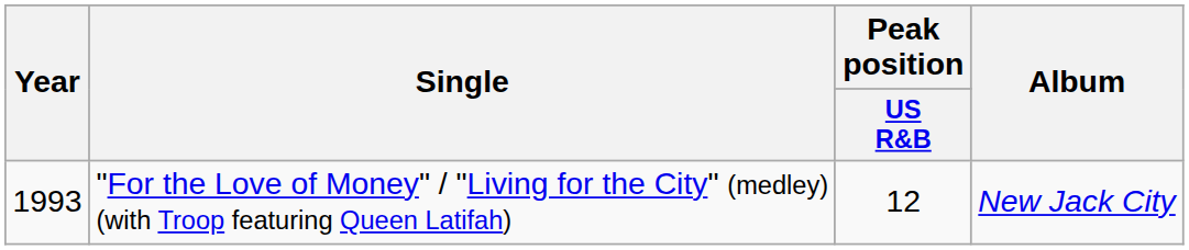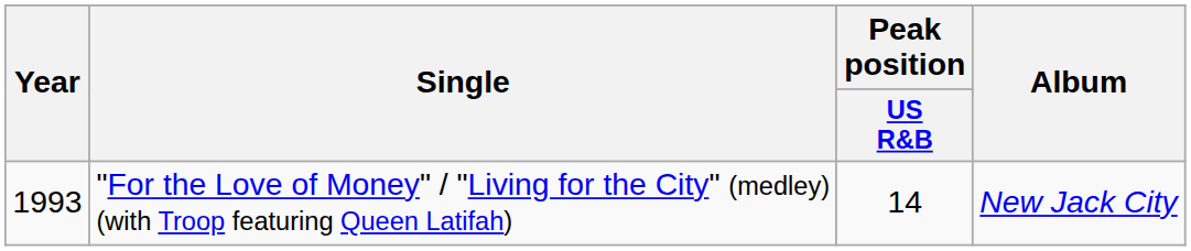row 3 | Peak position / US R&B: 12 -> 14
